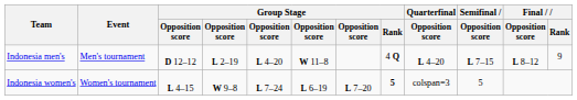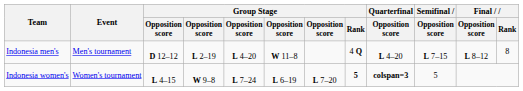Indonesia men's | Final / Rank: 9 -> 8
Indonesia women's | Quarterfinal / Opposition score: normal -> bold
